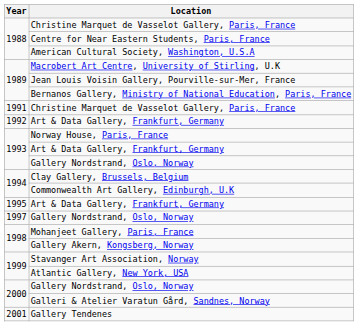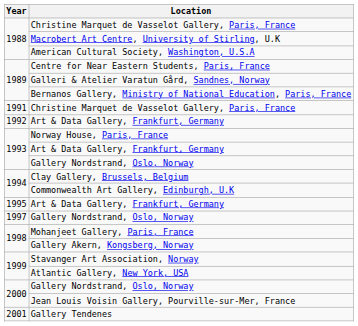row 3 | Location: Centre for Near Eastern Students, Paris, France -> Macrobert Art Centre, University of Stirling, U.K
row 5 | Location: Macrobert Art Centre, University of Stirling, U.K -> Centre for Near Eastern Students, Paris, France
row 6 | Location: Jean Louis Voisin Gallery, Pourville-sur-Mer, France -> Galleri & Atelier Varatun Gård, Sandnes, Norway
row 22 | Location: Galleri & Atelier Varatun Gård, Sandnes, Norway -> Jean Louis Voisin Gallery, Pourville-sur-Mer, France
